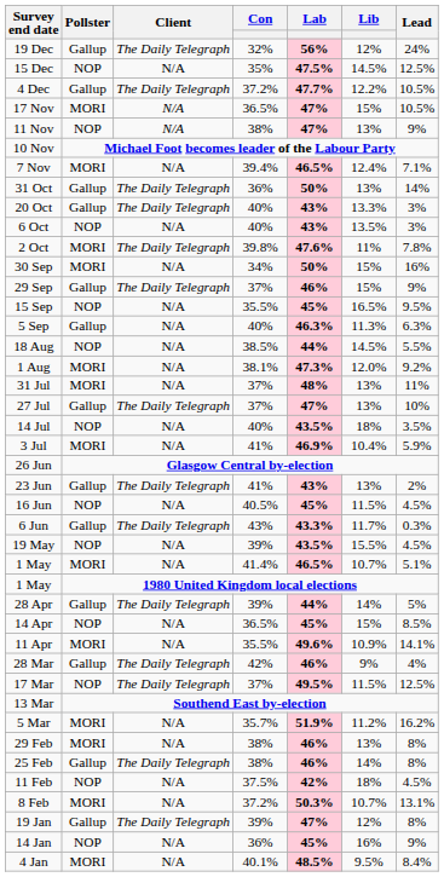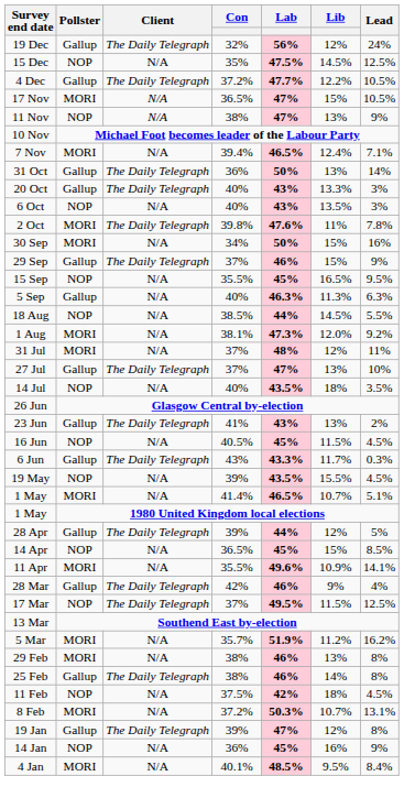31 Jul | Lib: 13% -> 12%
- row: 3 Jul | MORI | N/A | 41% | 46.9% | 10.4% | 5.9%
28 Apr | Lib: 14% -> 12%
